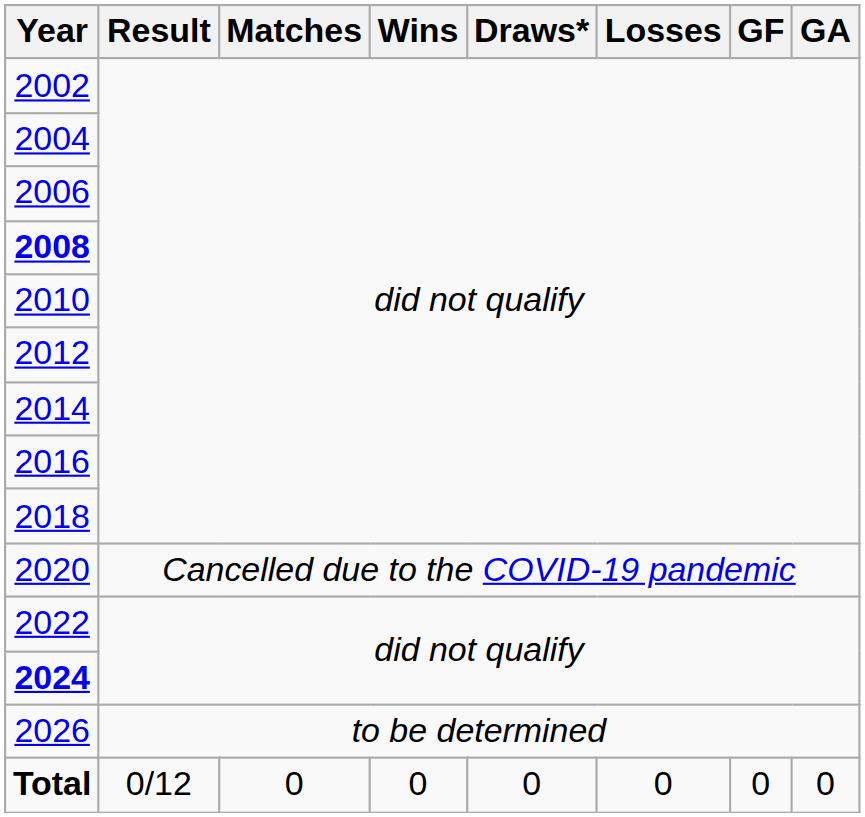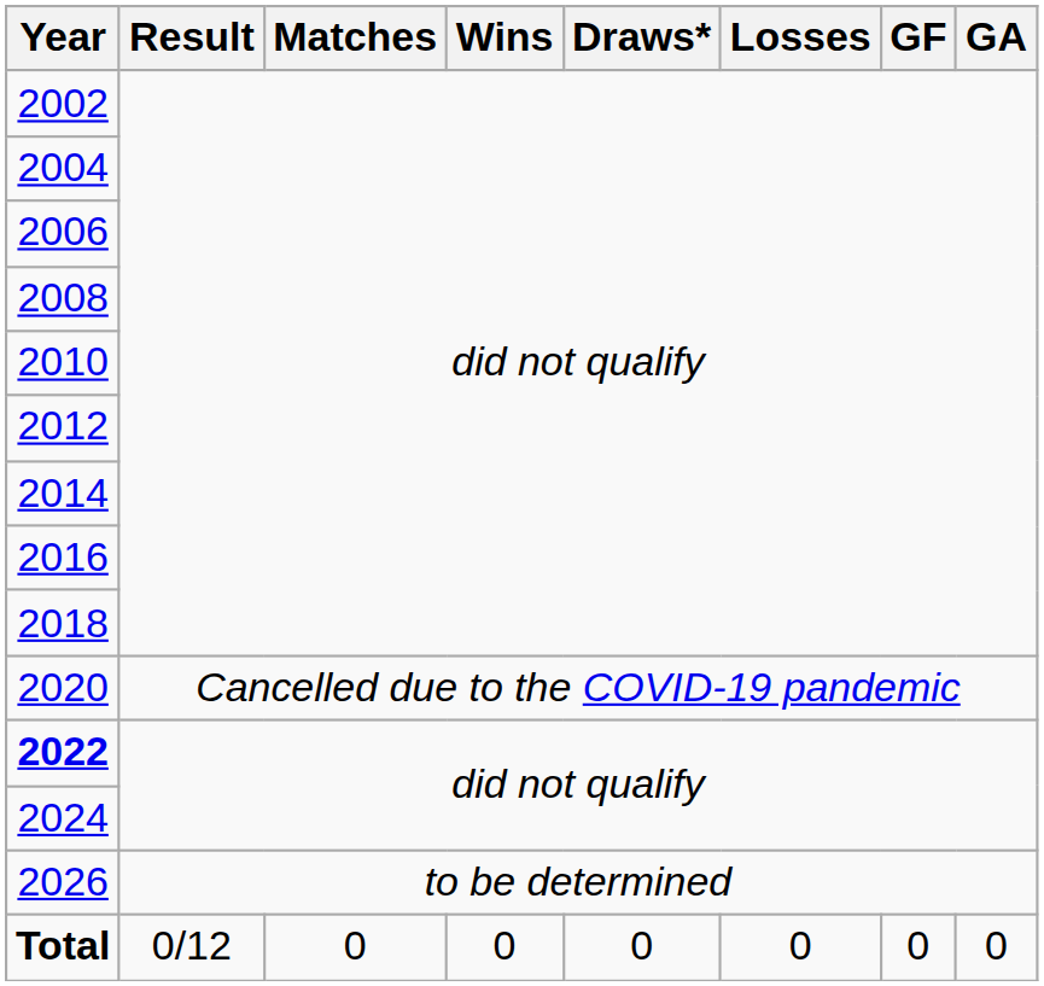2008 | Year: bold -> normal
2022 | Year: normal -> bold
2024 | Year: bold -> normal
